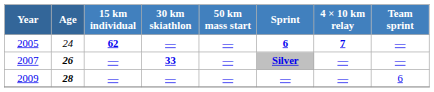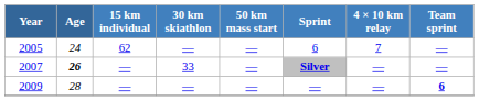2005 | 15 km individual: bold -> normal
2005 | Sprint: bold -> normal
2005 | 4 × 10 km relay: bold -> normal
2007 | 30 km skiathlon: bold -> normal
2009 | Age: bold -> normal
2009 | Team sprint: normal -> bold
